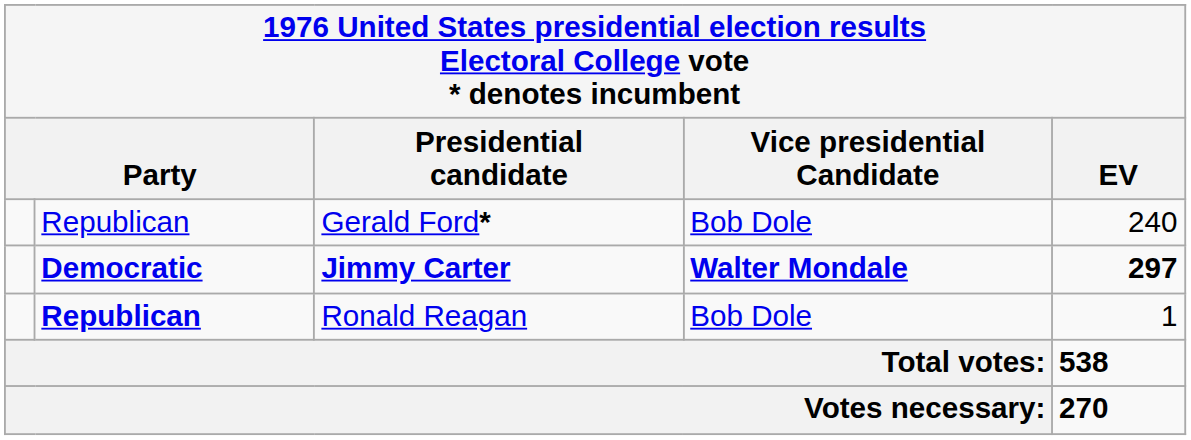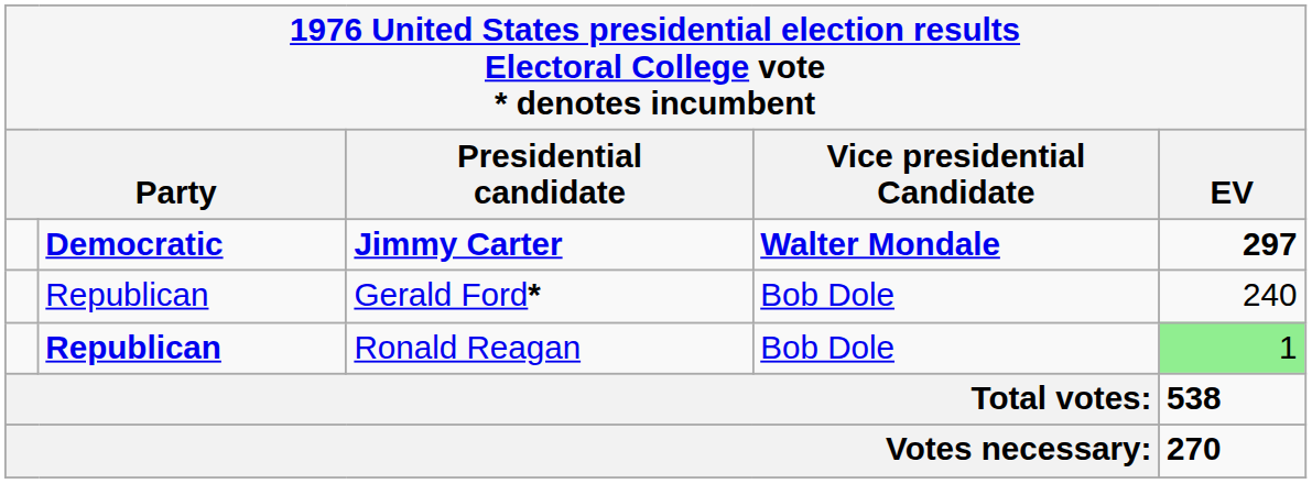rows swapped: Jimmy Carter <-> Gerald Ford*
Ronald Reagan | EV: no background -> lightgreen background
